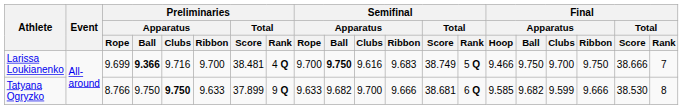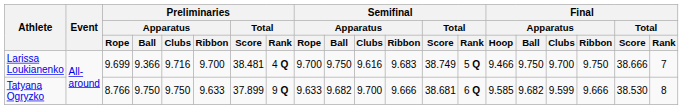row 4 | Preliminaries / Apparatus / Ball: bold -> normal
row 4 | Semifinal / Apparatus / Ball: bold -> normal
row 5 | Preliminaries / Apparatus / Clubs: bold -> normal
